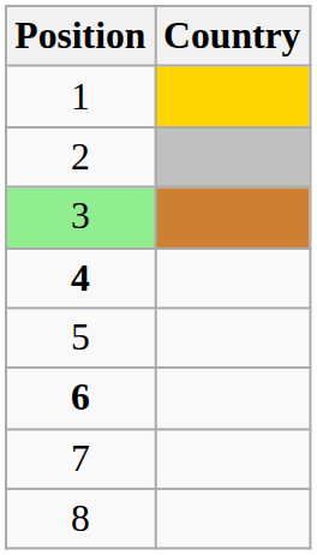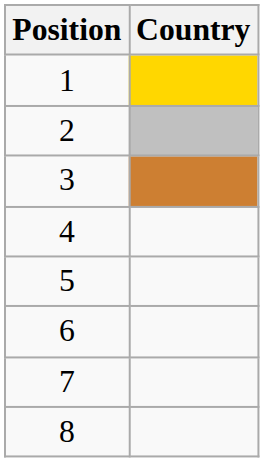3 | Position: lightgreen background -> no background
4 | Position: bold -> normal
6 | Position: bold -> normal
